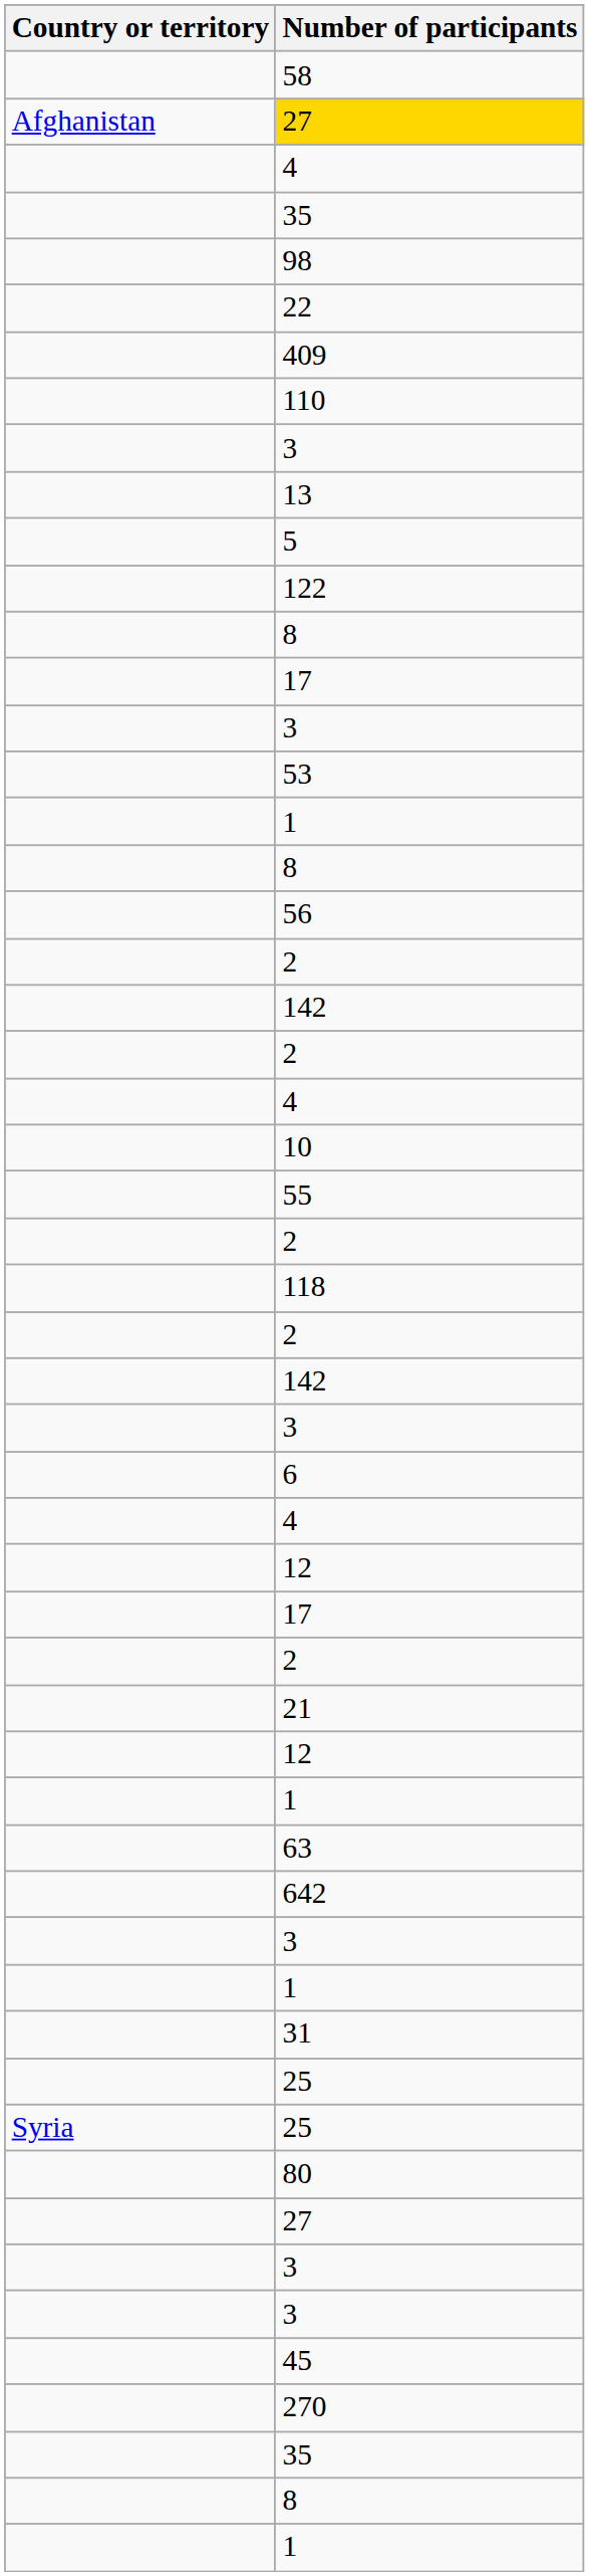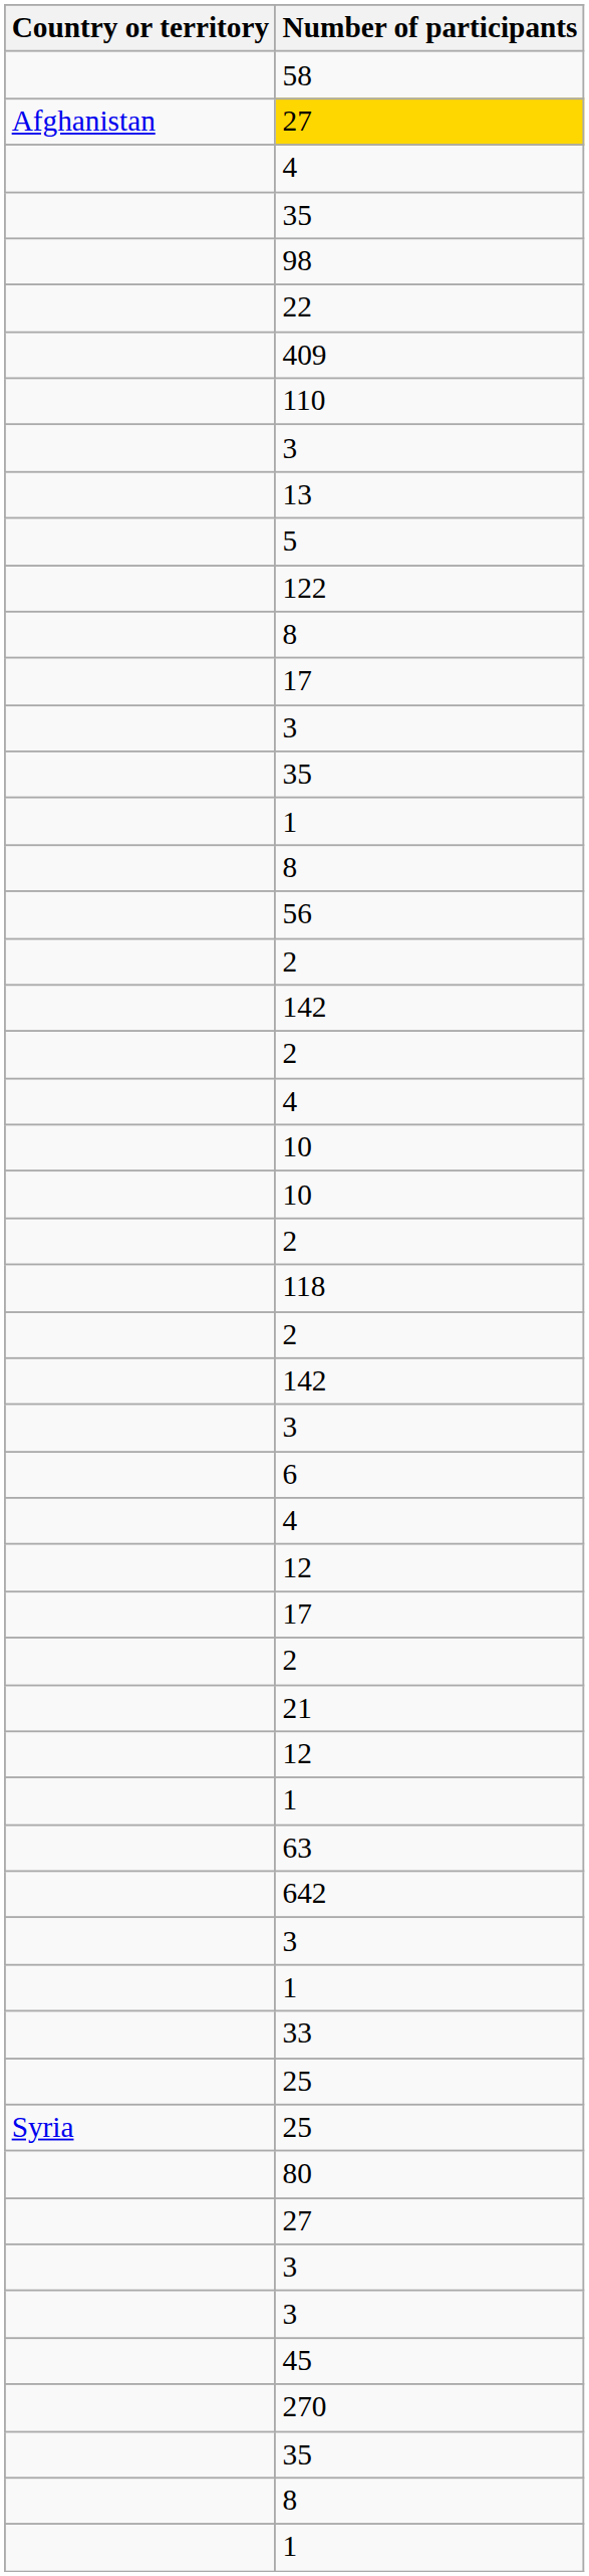row 17 | Number of participants: 53 -> 35
row 26 | Number of participants: 55 -> 10
row 44 | Number of participants: 31 -> 33
